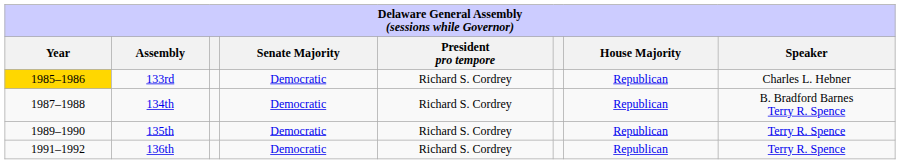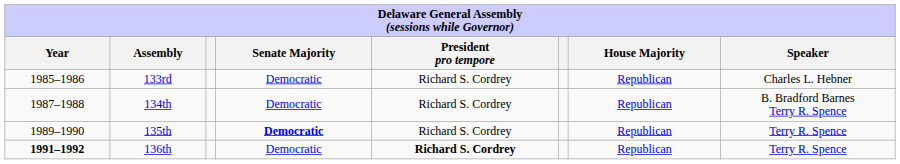133rd | Year: gold background -> no background
135th | Senate Majority: normal -> bold
136th | Year: normal -> bold
136th | President pro tempore: normal -> bold
